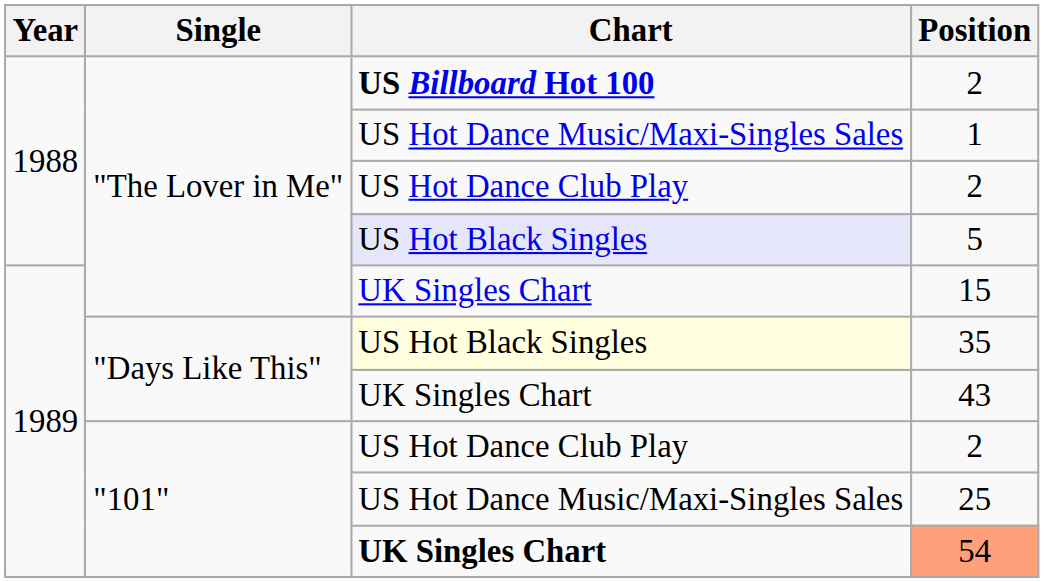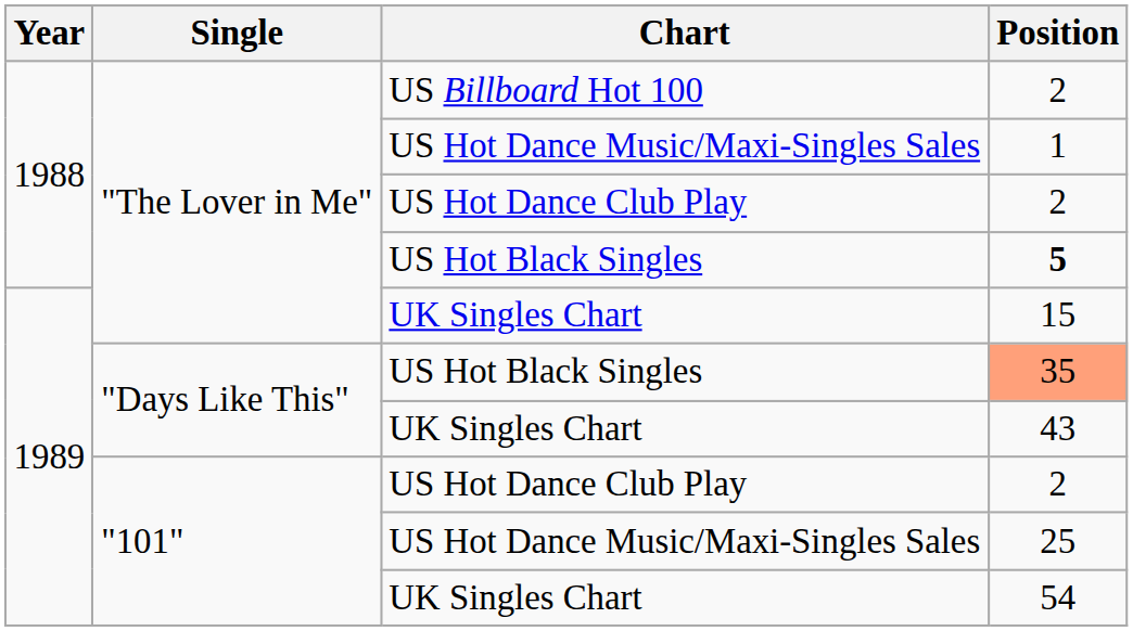US Billboard Hot 100 / 2 | Chart: bold -> normal
5 | Chart: lavender background -> no background
5 | Position: normal -> bold
35 | Chart: lightyellow background -> no background
35 | Position: no background -> lightsalmon background
54 | Chart: bold -> normal
54 | Position: lightsalmon background -> no background
